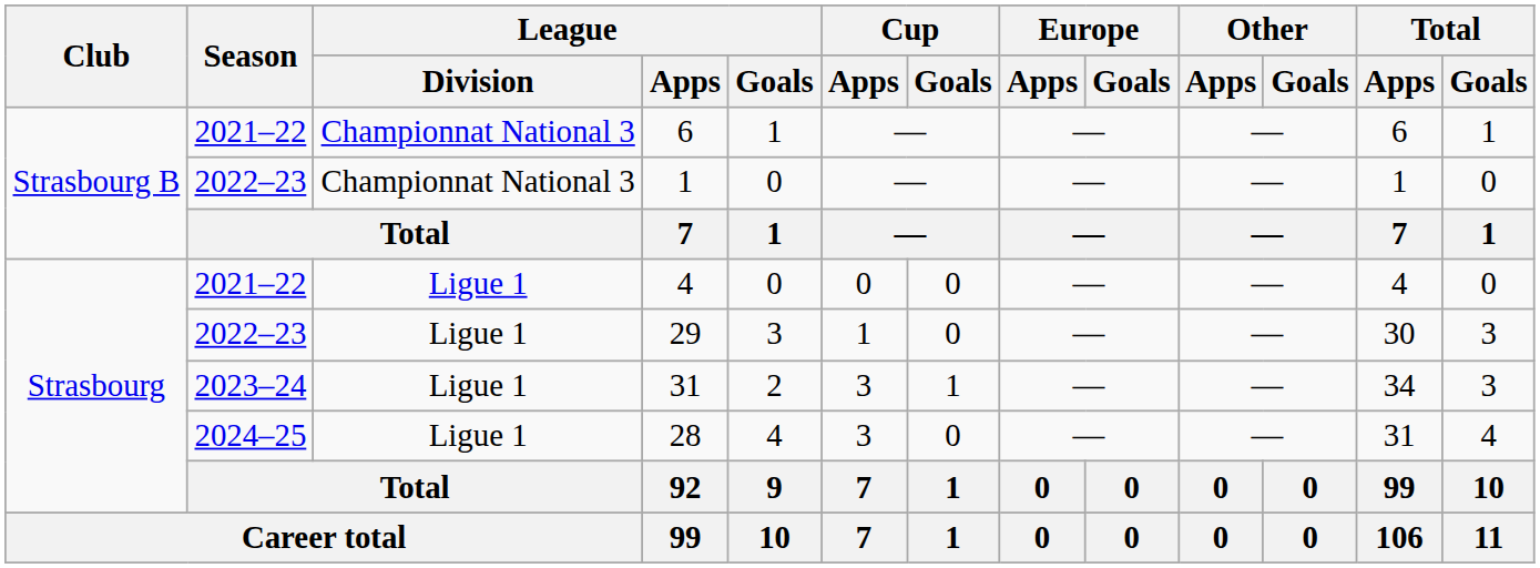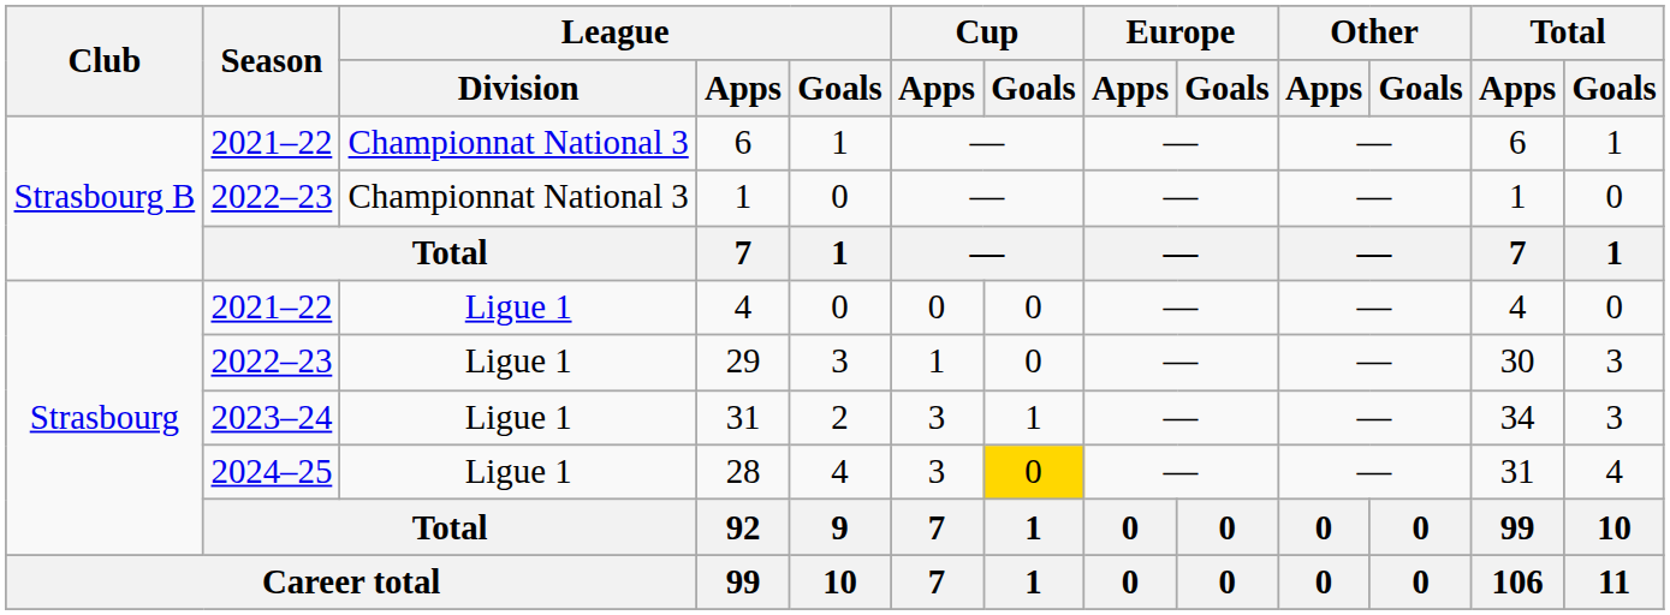28 | Cup / Goals: no background -> gold background
